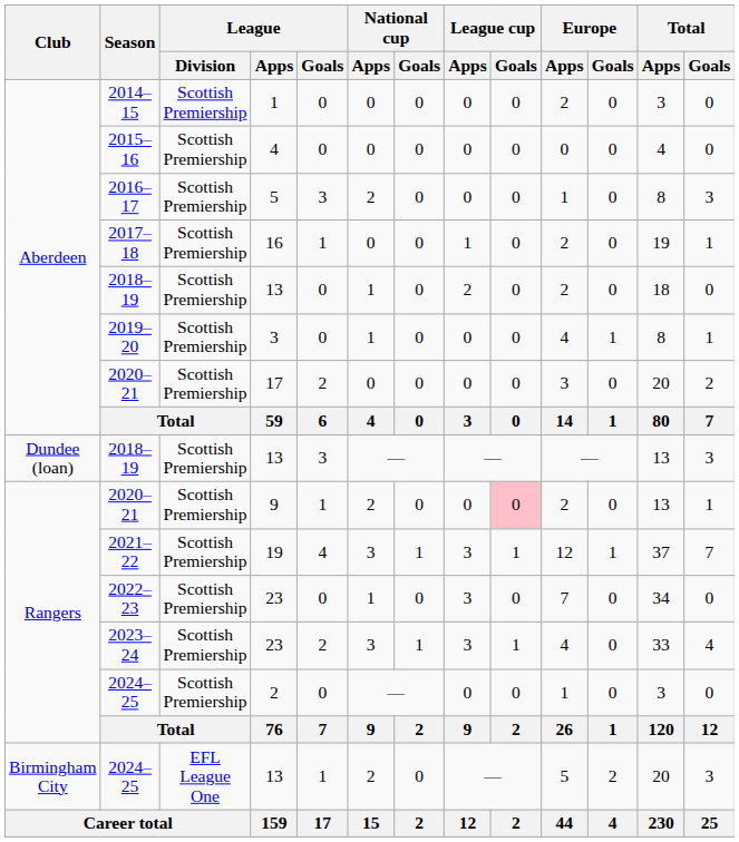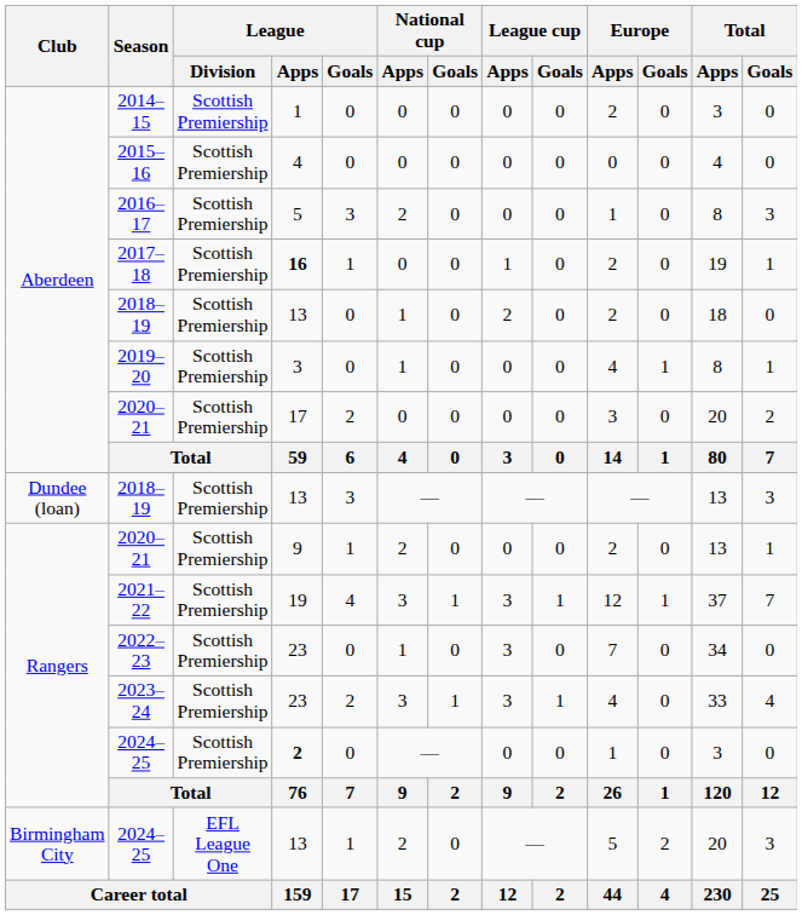2017–18 | League / Apps: normal -> bold
Rangers / 2020–21 | League cup / Goals: pink background -> no background
Rangers / 2024–25 | League / Apps: normal -> bold
